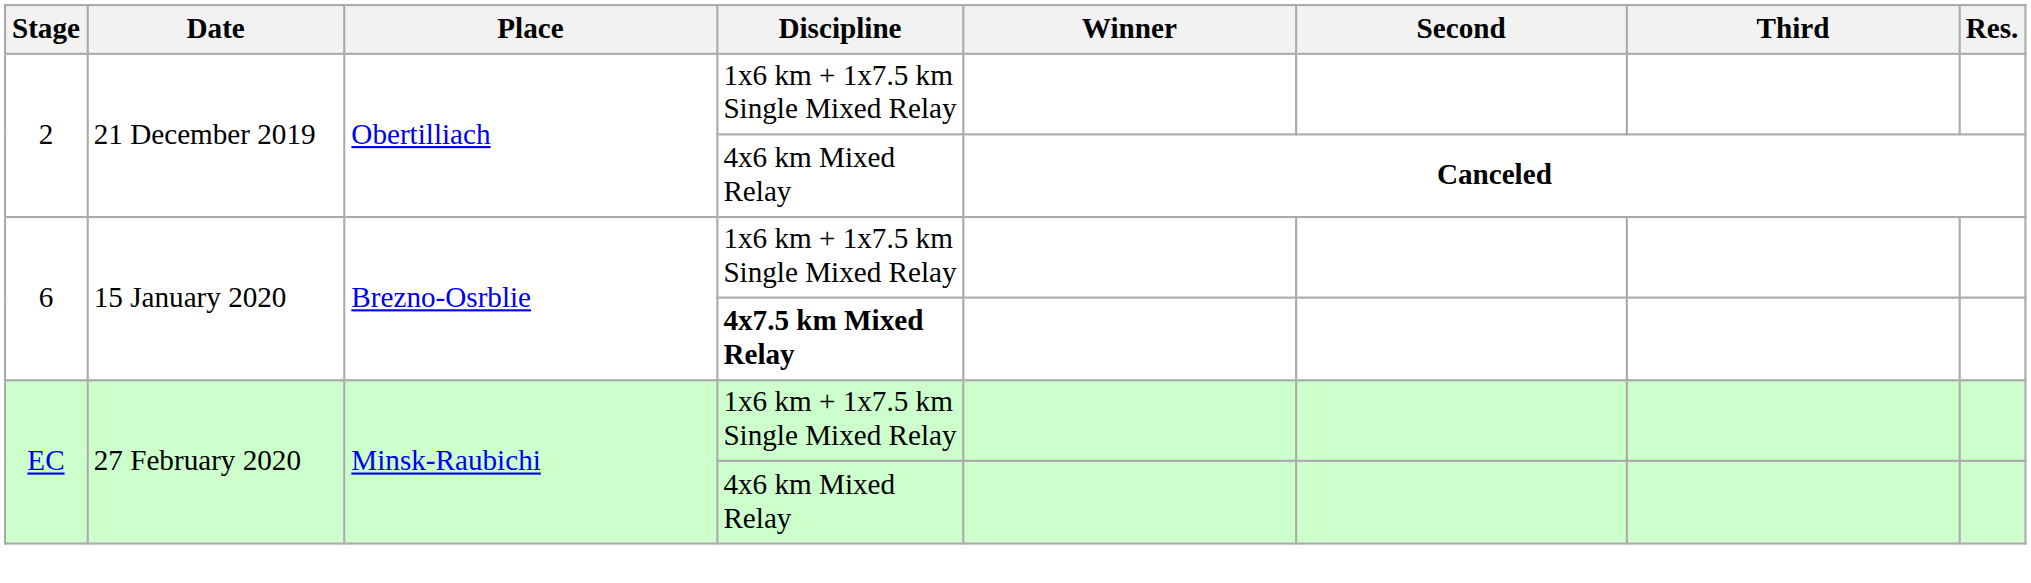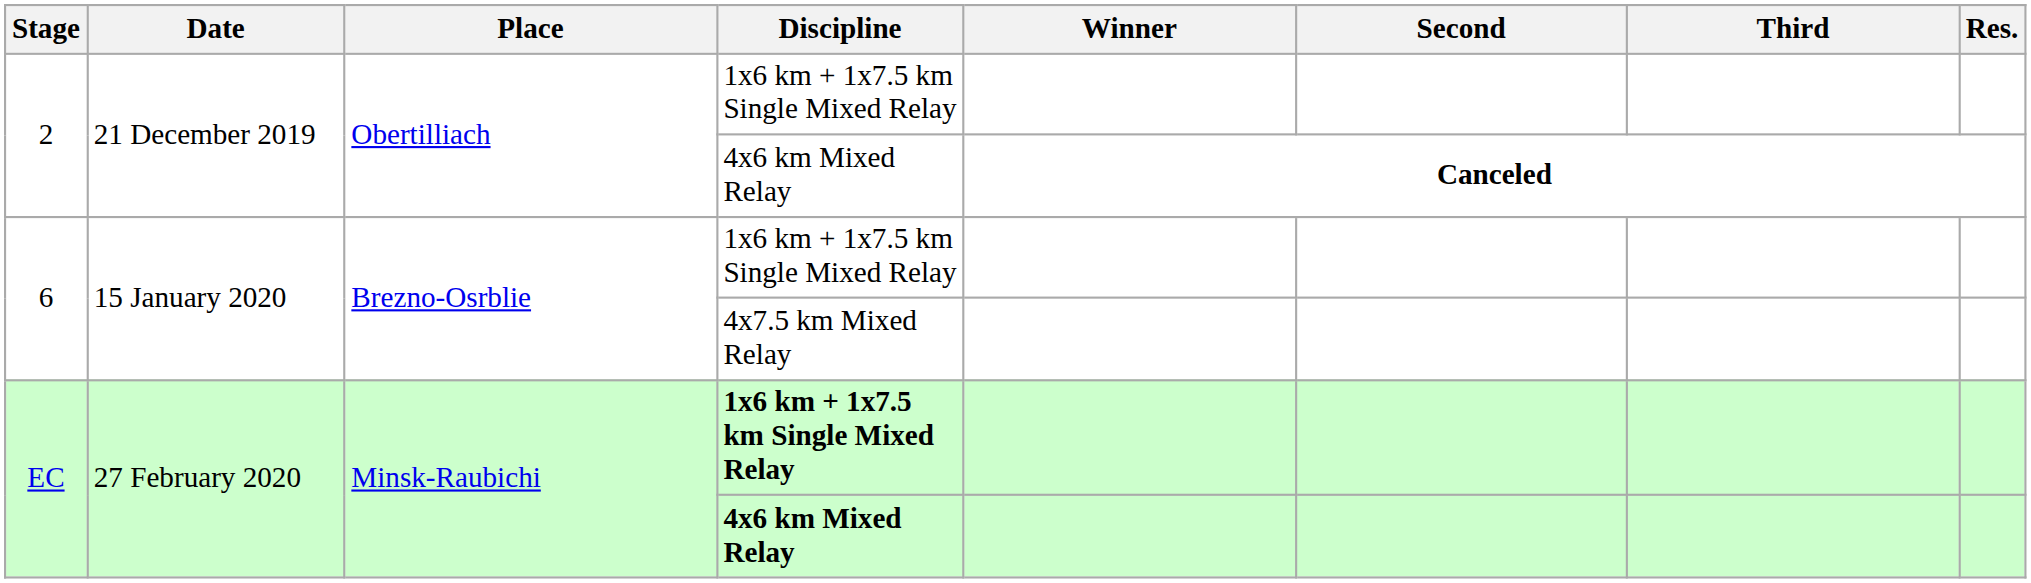6 / 4x7.5 km Mixed Relay | Discipline: bold -> normal
EC / 1x6 km + 1x7.5 km Single Mixed Relay | Discipline: normal -> bold
EC / 4x6 km Mixed Relay | Discipline: normal -> bold
